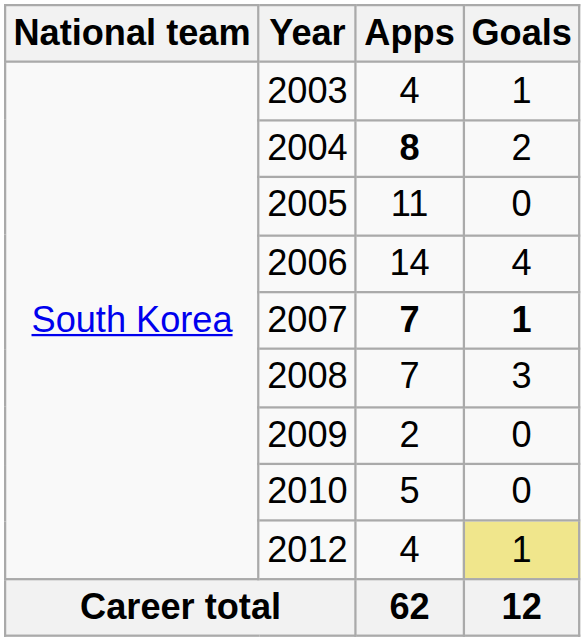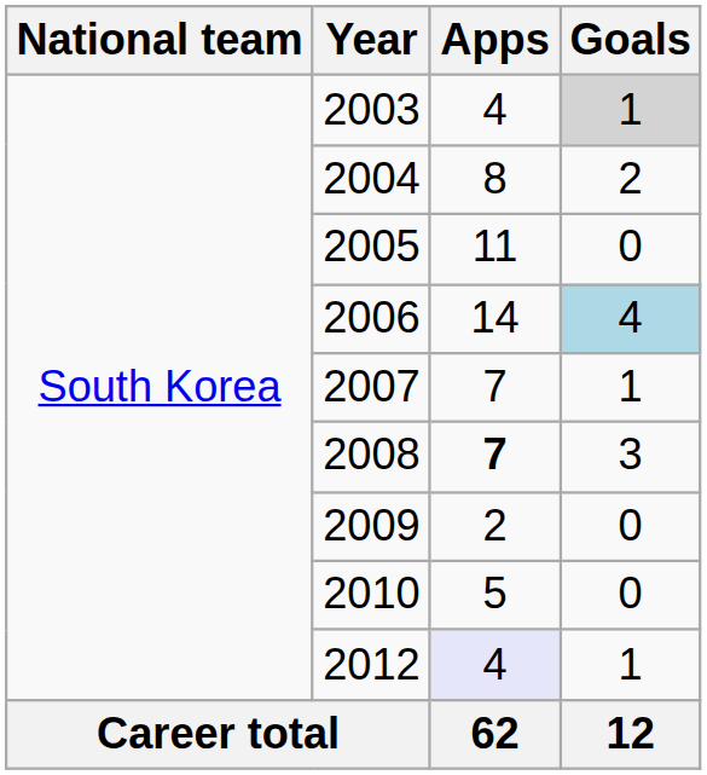2003 | Goals: no background -> lightgrey background
2004 | Apps: bold -> normal
2006 | Goals: no background -> lightblue background
2007 | Apps: bold -> normal
2007 | Goals: bold -> normal
2008 | Apps: normal -> bold
2012 | Apps: no background -> lavender background
2012 | Goals: khaki background -> no background
